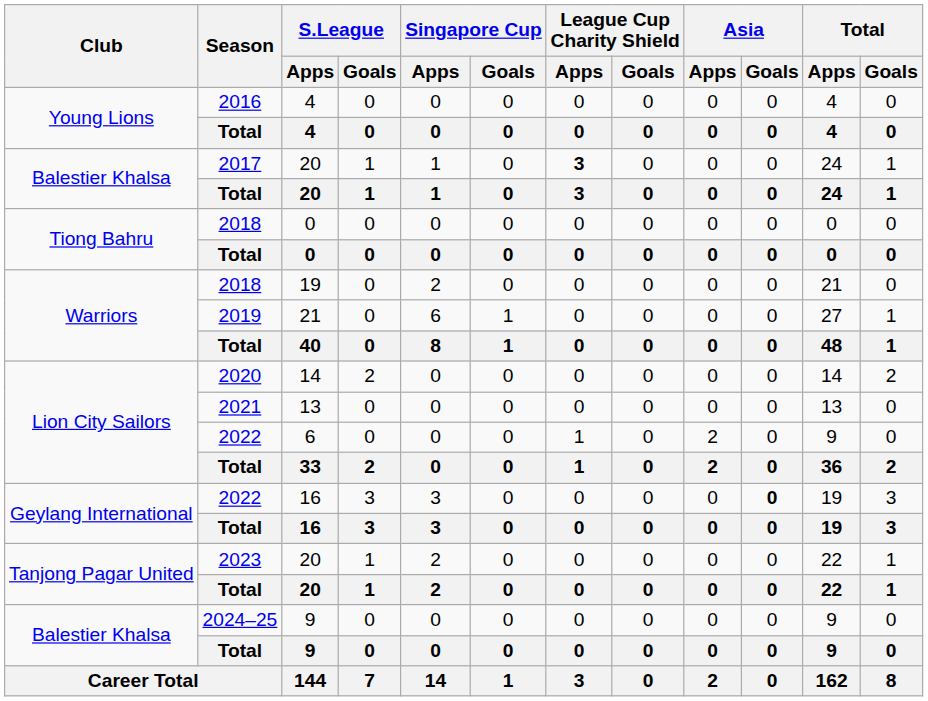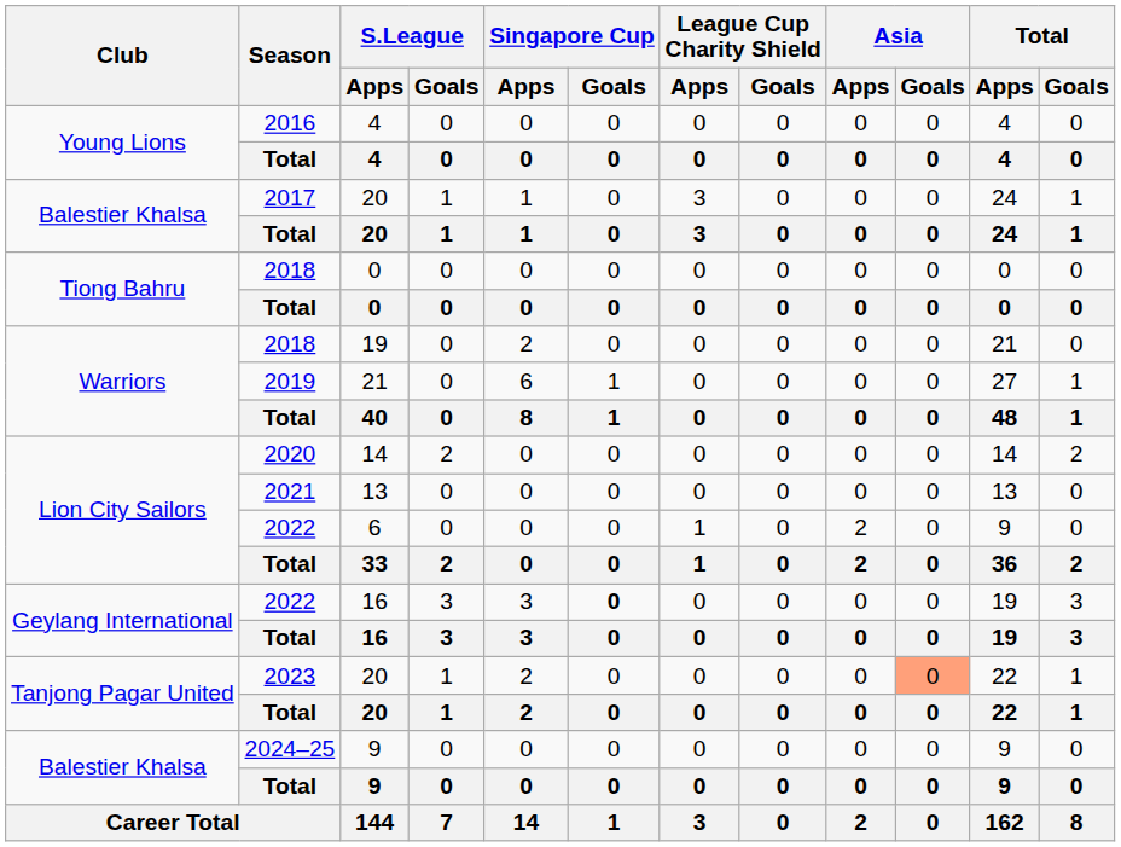2017 / 20 | League Cup Charity Shield / Apps: bold -> normal
2022 / 16 | Singapore Cup / Goals: normal -> bold
2022 / 16 | Asia / Goals: bold -> normal
2023 / 20 | Asia / Goals: no background -> lightsalmon background
